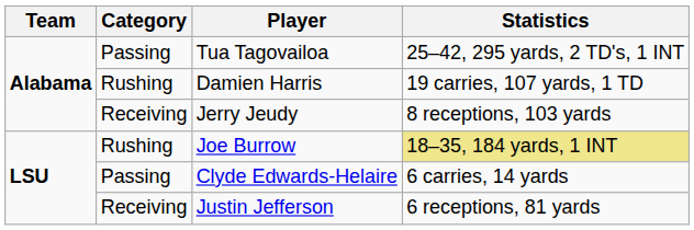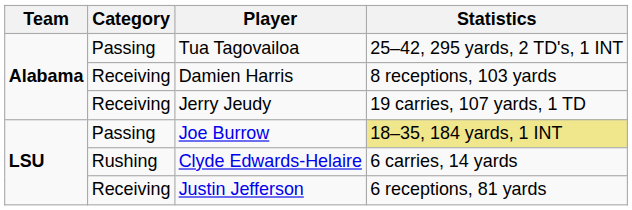Damien Harris | Category: Rushing -> Receiving
Damien Harris | Statistics: 19 carries, 107 yards, 1 TD -> 8 receptions, 103 yards
Jerry Jeudy | Statistics: 8 receptions, 103 yards -> 19 carries, 107 yards, 1 TD
Joe Burrow | Category: Rushing -> Passing
Clyde Edwards-Helaire | Category: Passing -> Rushing
